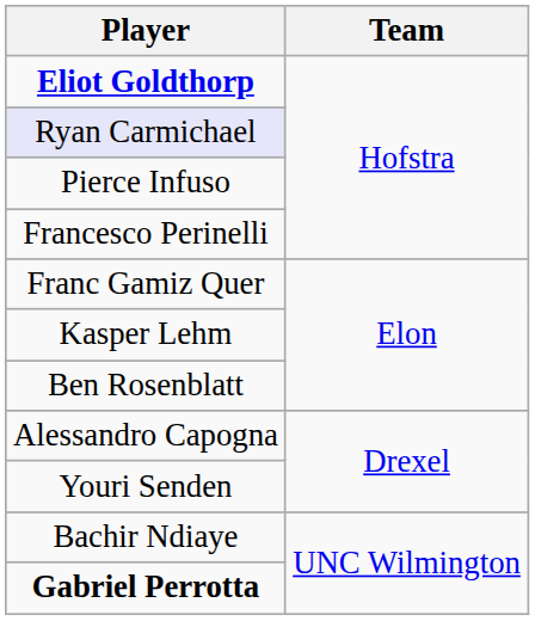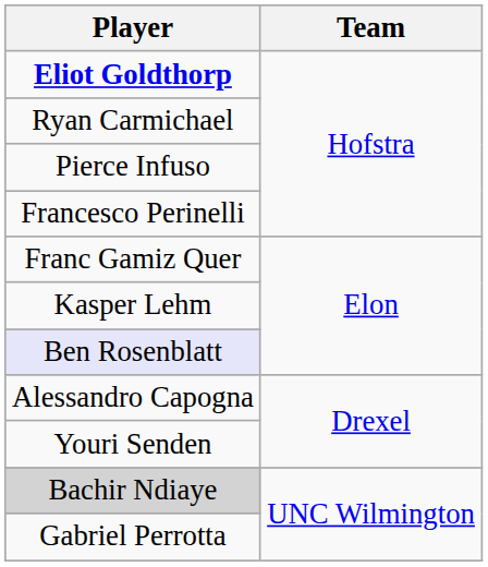Ryan Carmichael | Player: lavender background -> no background
Ben Rosenblatt | Player: no background -> lavender background
Bachir Ndiaye | Player: no background -> lightgrey background
Gabriel Perrotta | Player: bold -> normal
